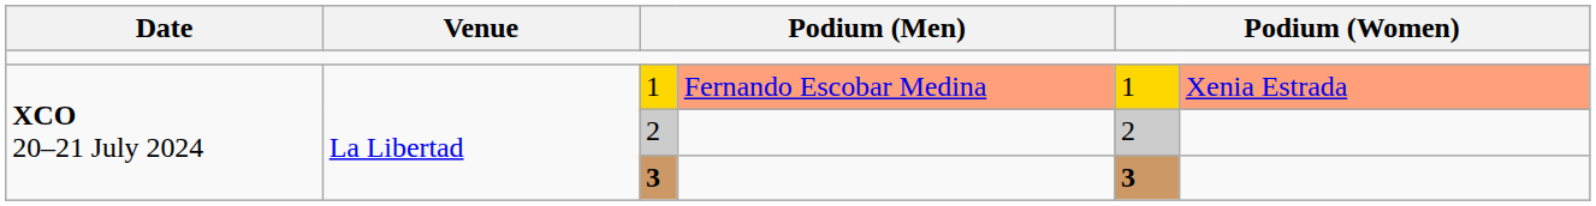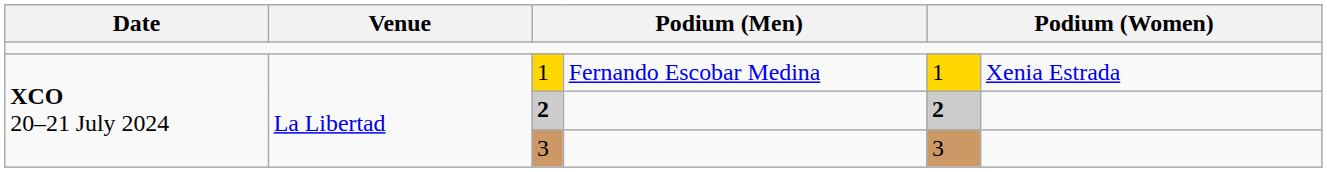row 3 | column 4: lightsalmon background -> no background
row 3 | column 6: lightsalmon background -> no background
row 4 | column 3: normal -> bold
row 4 | column 5: normal -> bold
row 5 | column 3: bold -> normal
row 5 | column 5: bold -> normal
